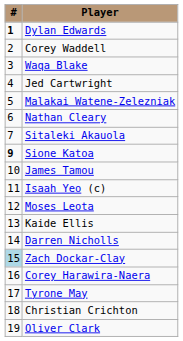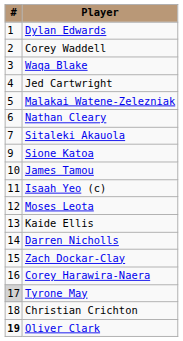Dylan Edwards | #: bold -> normal
Sione Katoa | #: bold -> normal
Zach Dockar-Clay | #: lightblue background -> no background
Tyrone May | #: no background -> lightgrey background
Oliver Clark | #: normal -> bold
